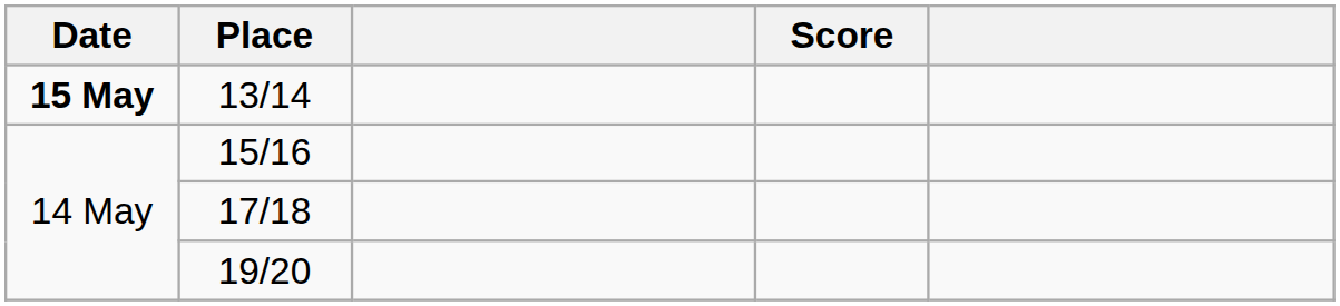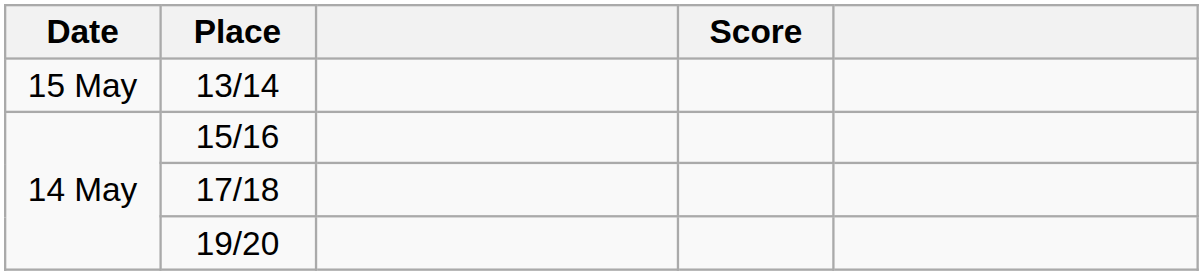13/14 | Date: bold -> normal
